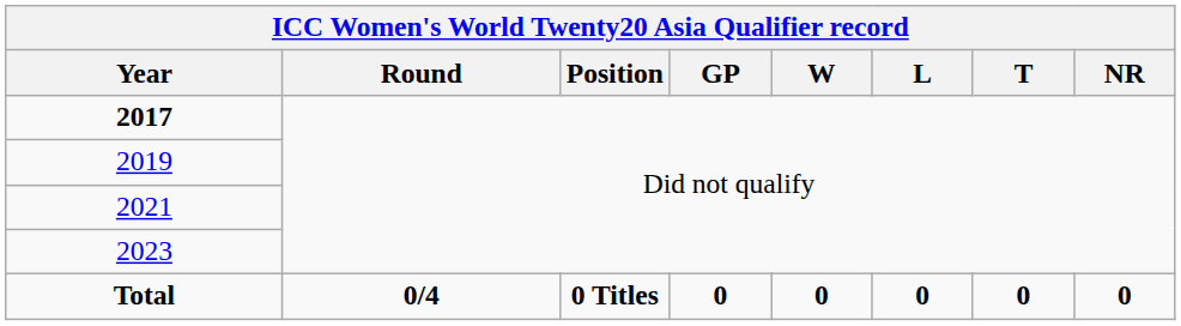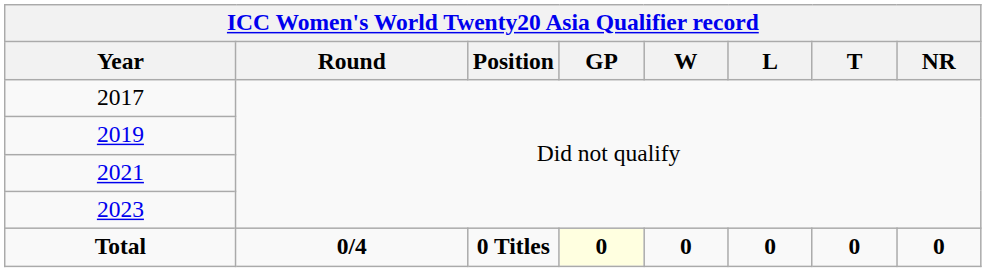2017 | Year: bold -> normal
Total | GP: no background -> lightyellow background
